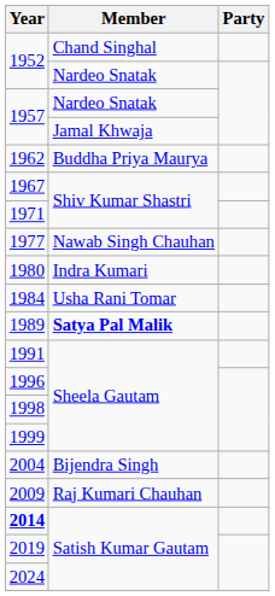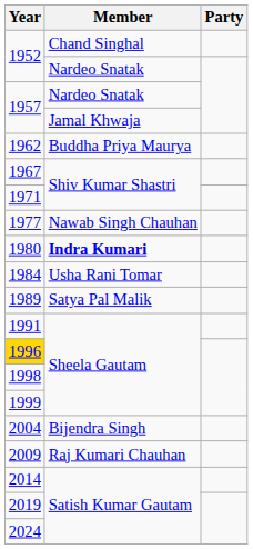1980 | Member: normal -> bold
1989 | Member: bold -> normal
1996 | Year: no background -> gold background
2014 | Year: bold -> normal
